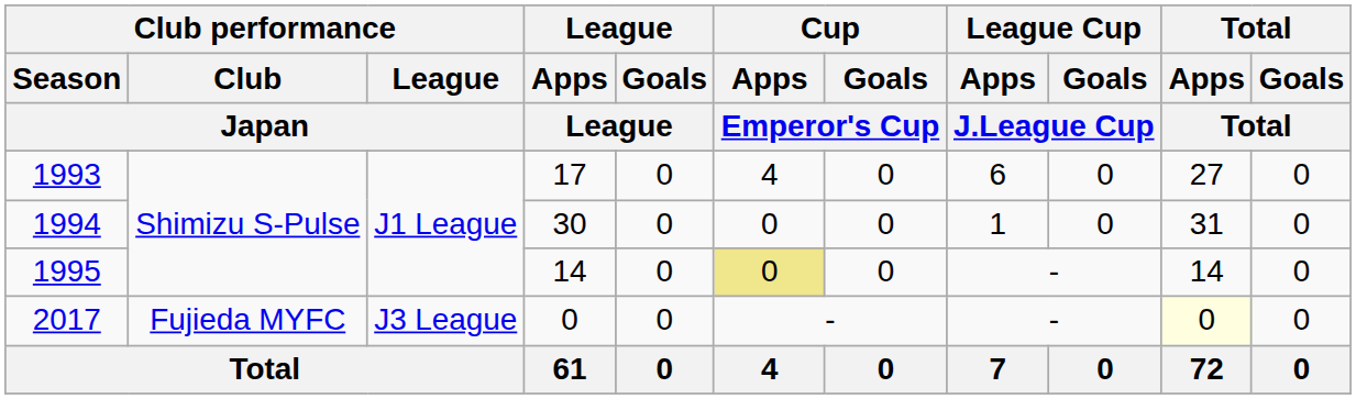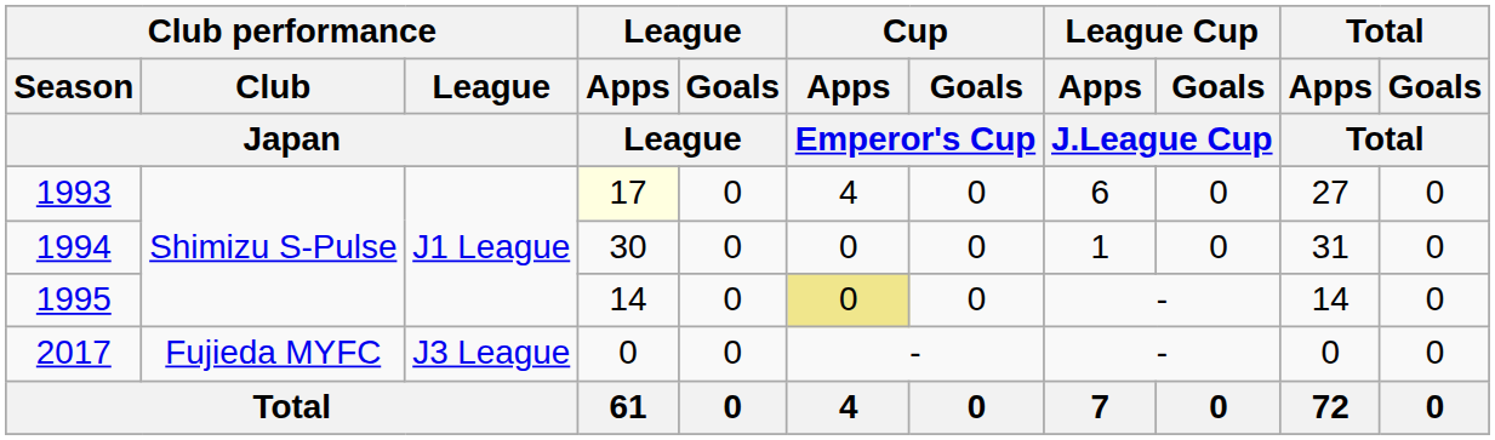1993 | League / Apps / League: no background -> lightyellow background
2017 | Total / Apps / Total: lightyellow background -> no background
